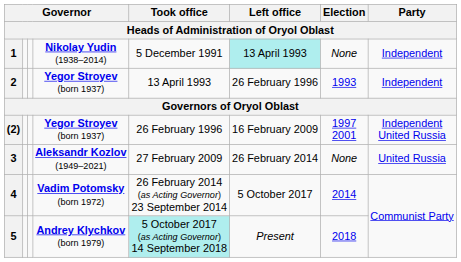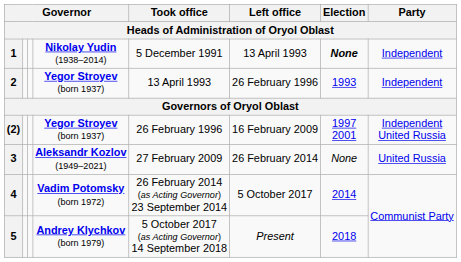1 | Left office: paleturquoise background -> no background
1 | Election: normal -> bold
5 | Took office: paleturquoise background -> no background
